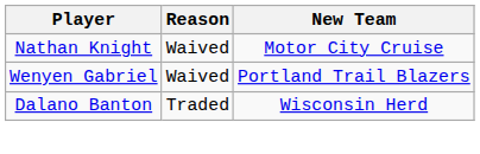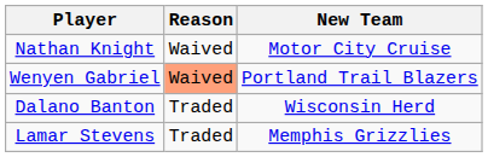Wenyen Gabriel | Reason: no background -> lightsalmon background
+ row: Lamar Stevens | Traded | Memphis Grizzlies
